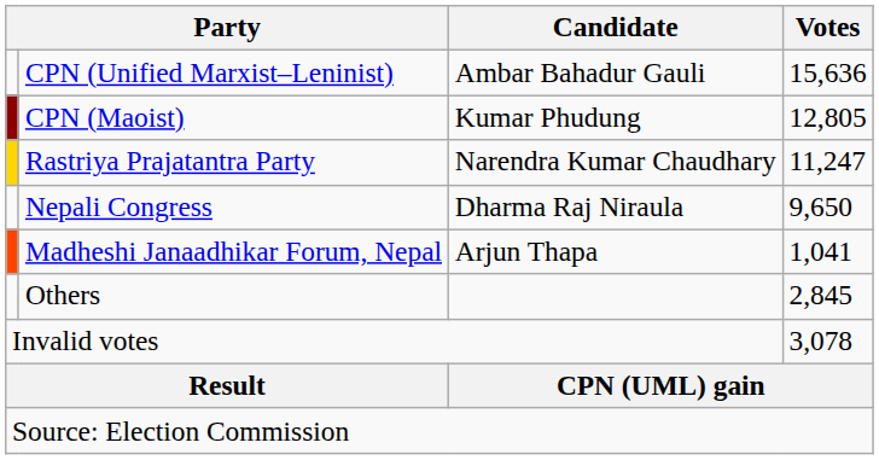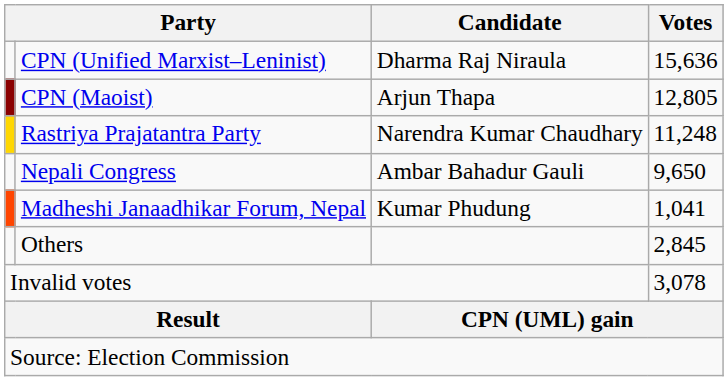CPN (Unified Marxist–Leninist) | Candidate: Ambar Bahadur Gauli -> Dharma Raj Niraula
CPN (Maoist) | Candidate: Kumar Phudung -> Arjun Thapa
Rastriya Prajatantra Party | Votes: 11,247 -> 11,248
Nepali Congress | Candidate: Dharma Raj Niraula -> Ambar Bahadur Gauli
Madheshi Janaadhikar Forum, Nepal | Candidate: Arjun Thapa -> Kumar Phudung
